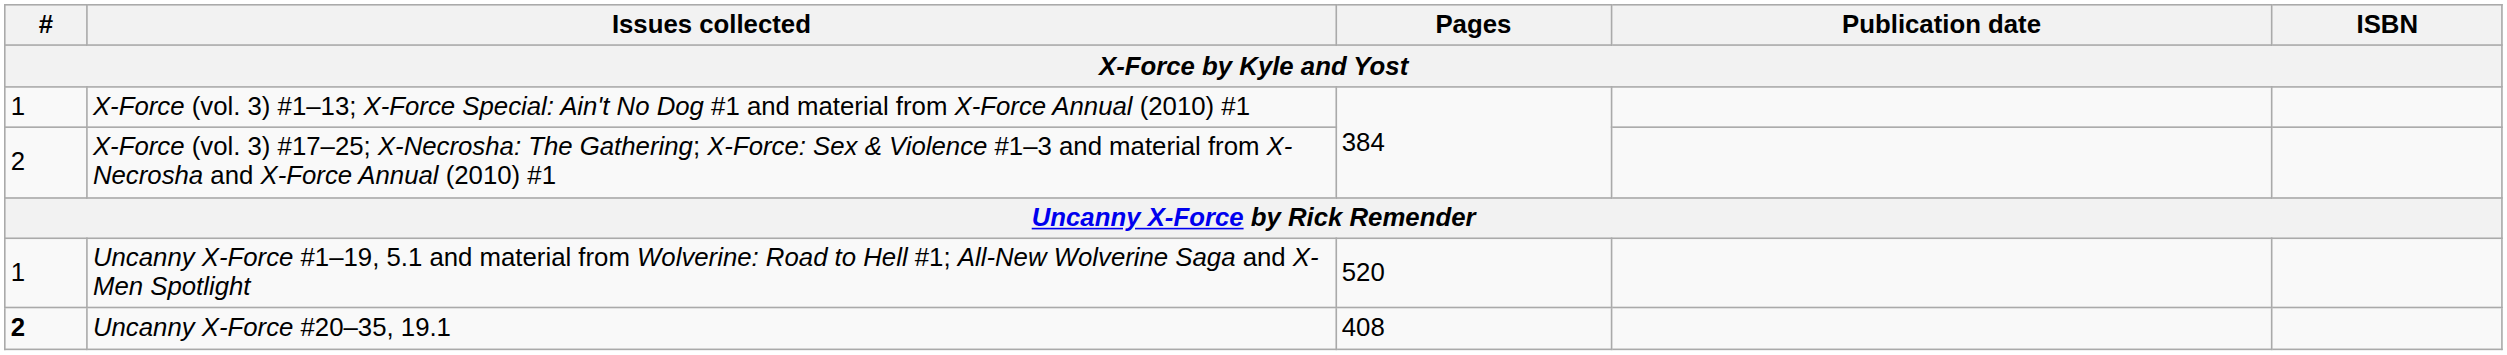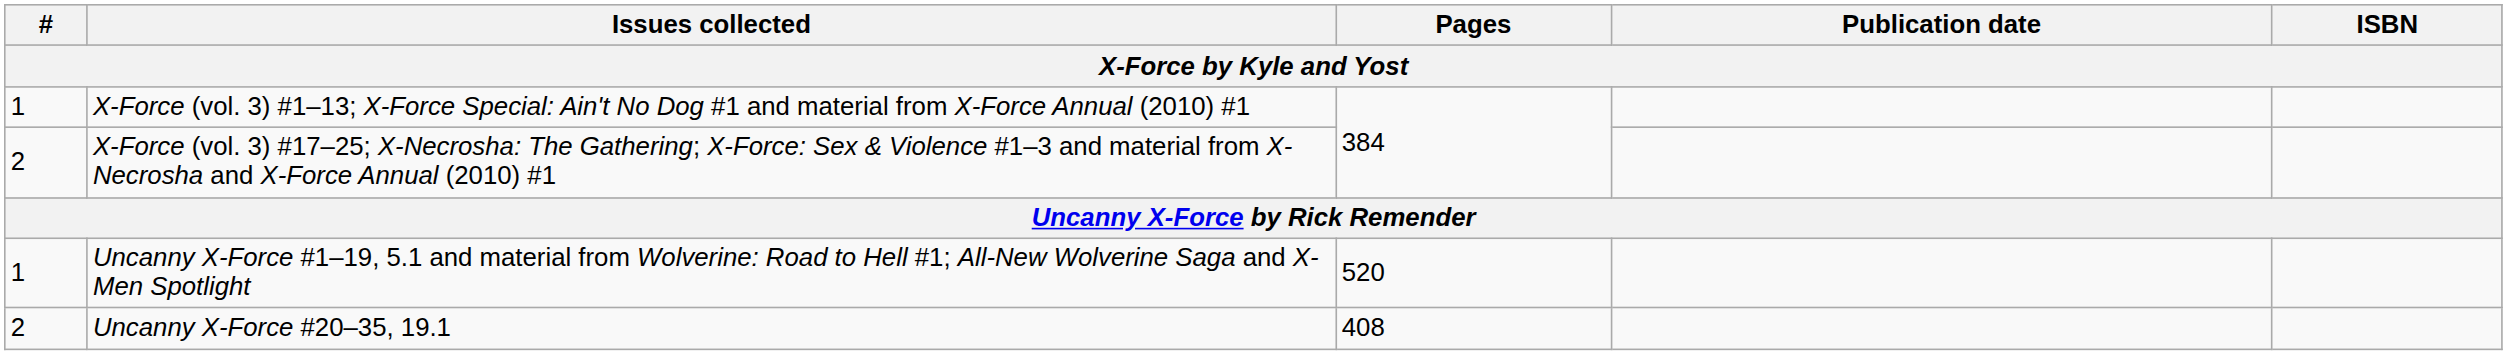Uncanny X-Force #20–35, 19.1 | #: bold -> normal
